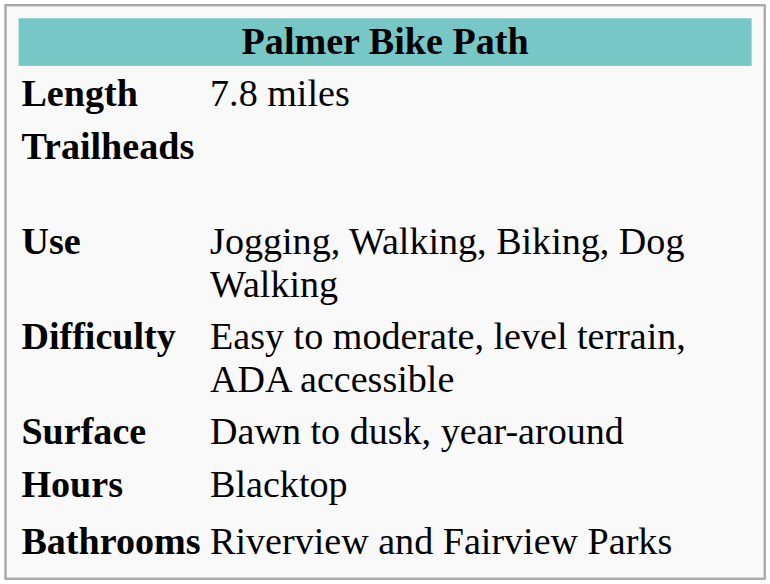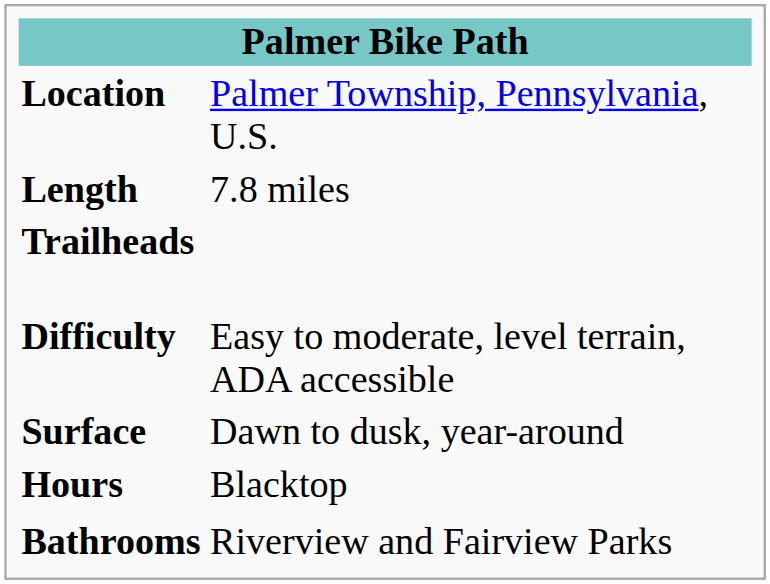+ row: Location | Palmer Township, Pennsylvania, U.S.
- row: Use | Jogging, Walking, Biking, Dog Walking
